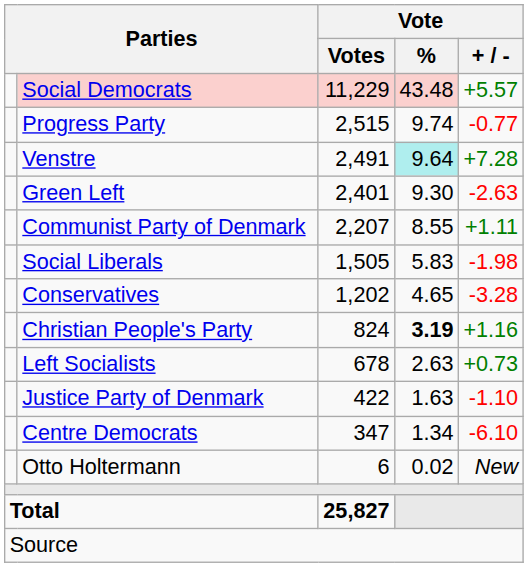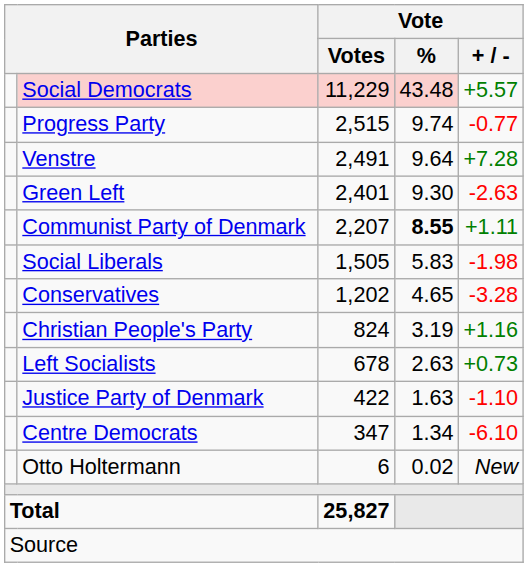Venstre | Vote / %: paleturquoise background -> no background
Communist Party of Denmark | Vote / %: normal -> bold
Christian People's Party | Vote / %: bold -> normal
